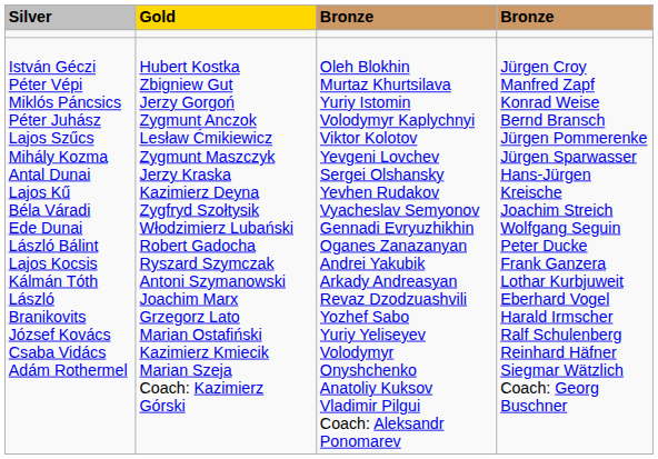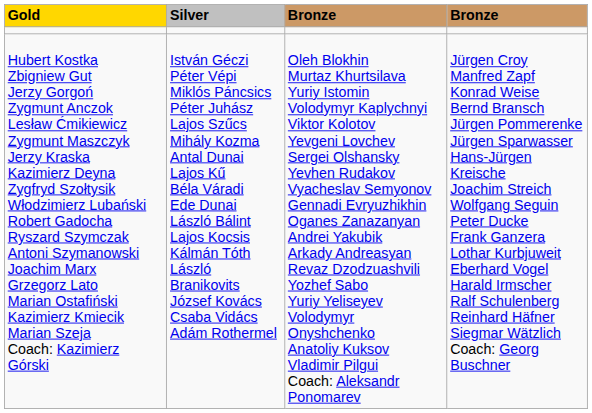columns swapped: Gold <-> Silver
